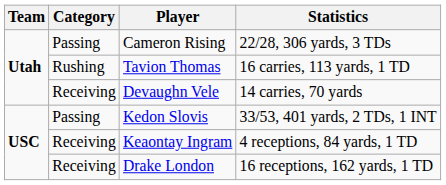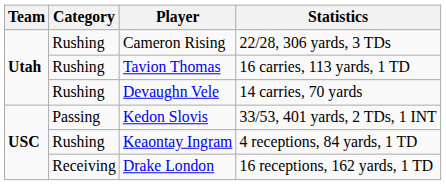Cameron Rising | Category: Passing -> Rushing
Devaughn Vele | Category: Receiving -> Rushing
Keaontay Ingram | Category: Receiving -> Rushing
